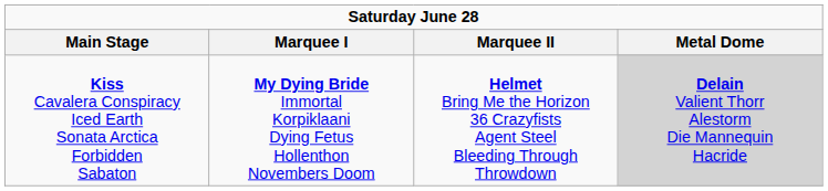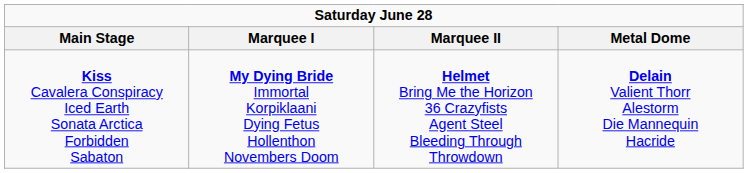row 3 | Metal Dome: lightgrey background -> no background
